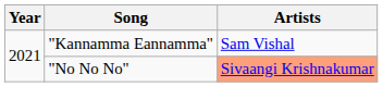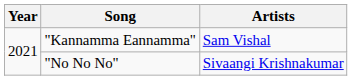"No No No" | Artists: lightsalmon background -> no background
